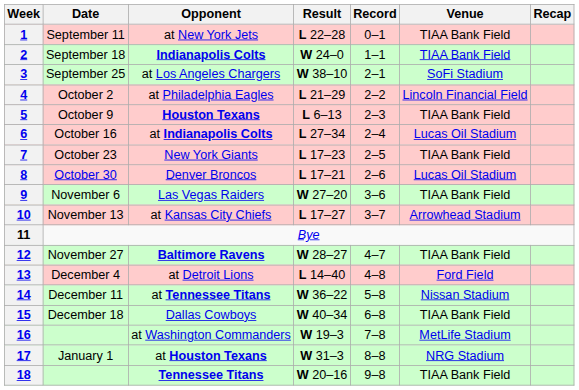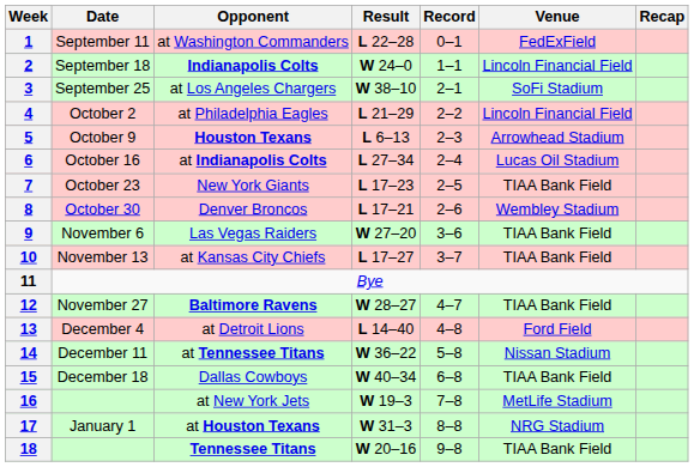1 | Opponent: at New York Jets -> at Washington Commanders
1 | Venue: TIAA Bank Field -> FedExField
2 | Venue: TIAA Bank Field -> Lincoln Financial Field
5 | Venue: TIAA Bank Field -> Arrowhead Stadium
8 | Venue: Lucas Oil Stadium -> Wembley Stadium
10 | Venue: Arrowhead Stadium -> TIAA Bank Field
16 | Opponent: at Washington Commanders -> at New York Jets
